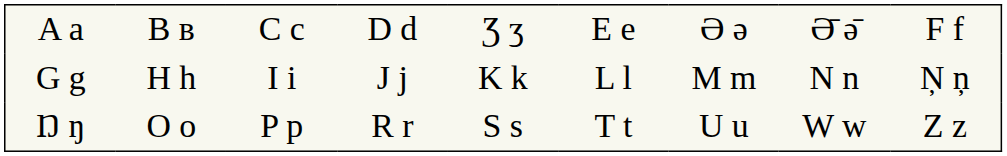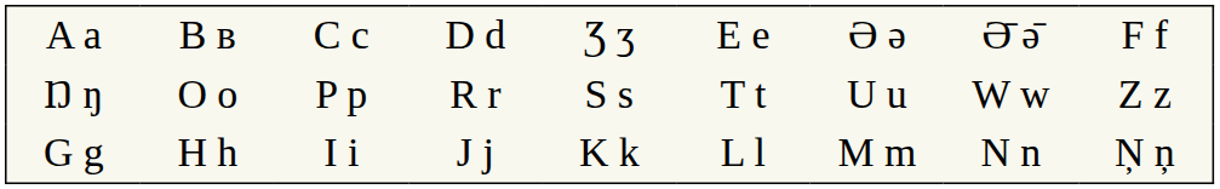rows swapped: G g <-> Ŋ ŋ
